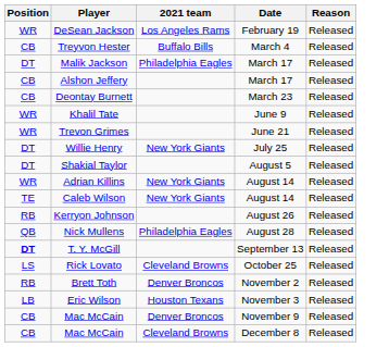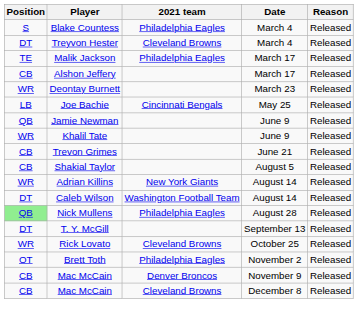- row: WR | DeSean Jackson | Los Angeles Rams | February 19 | Released
+ row: S | Blake Countess | Philadelphia Eagles | March 4 | Released
Treyvon Hester | Position: CB -> DT
Treyvon Hester | 2021 team: Buffalo Bills -> Cleveland Browns
Malik Jackson | Position: DT -> TE
Deontay Burnett | Position: CB -> WR
+ row: LB | Joe Bachie | Cincinnati Bengals | May 25 | Released
+ row: QB | Jamie Newman | June 9 | Released
Trevon Grimes | Position: WR -> CB
- row: DT | Willie Henry | New York Giants | July 25 | Released
Shakial Taylor | Position: DT -> CB
Caleb Wilson | Position: TE -> DT
Caleb Wilson | 2021 team: New York Giants -> Washington Football Team
- row: RB | Kerryon Johnson | August 26 | Released
Nick Mullens | Position: no background -> lightgreen background
T. Y. McGill | Position: bold -> normal
Rick Lovato | Position: LS -> WR
Brett Toth | Position: RB -> OT
Brett Toth | 2021 team: Denver Broncos -> Philadelphia Eagles
- row: LB | Eric Wilson | Houston Texans | November 3 | Released
